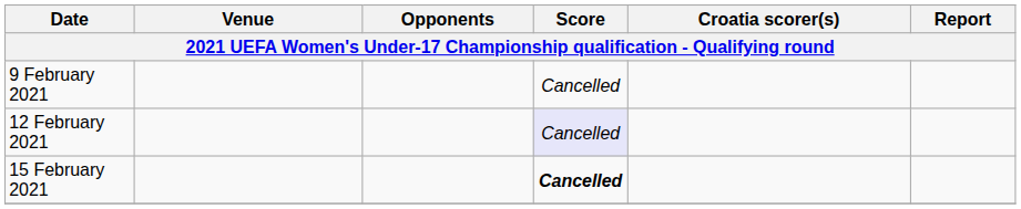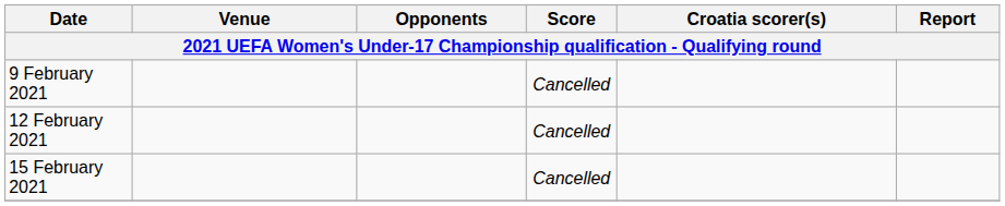12 February 2021 | Score: lavender background -> no background
15 February 2021 | Score: bold -> normal
